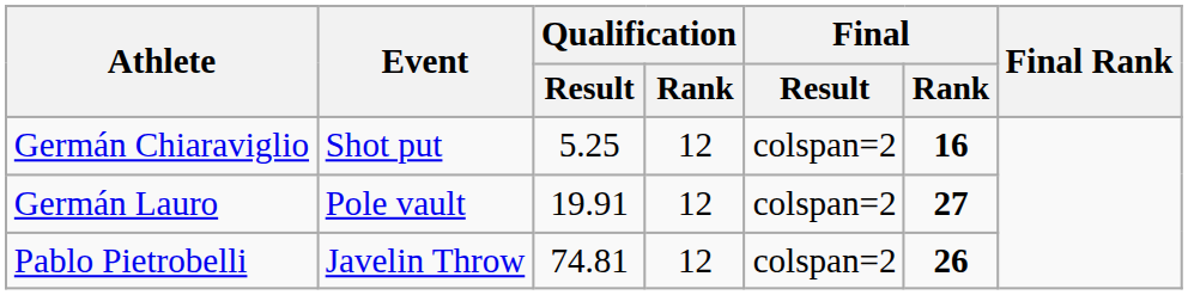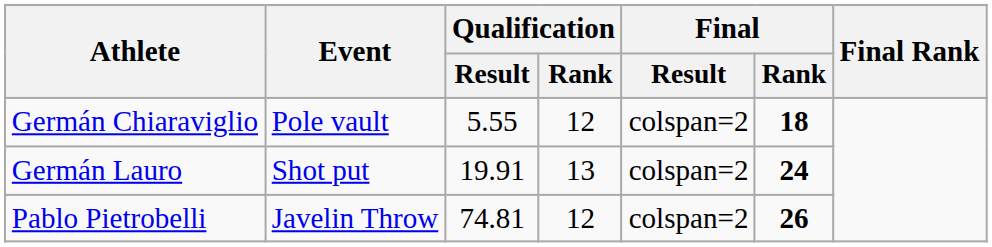Germán Chiaraviglio | Event: Shot put -> Pole vault
Germán Chiaraviglio | Qualification / Result: 5.25 -> 5.55
Germán Chiaraviglio | Final / Rank: 16 -> 18
Germán Lauro | Event: Pole vault -> Shot put
Germán Lauro | Qualification / Rank: 12 -> 13
Germán Lauro | Final / Rank: 27 -> 24
